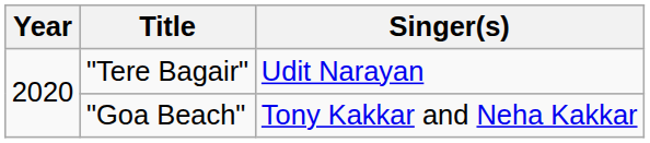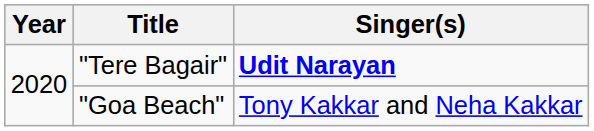"Tere Bagair" | Singer(s): normal -> bold
